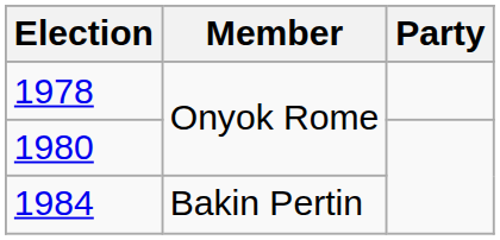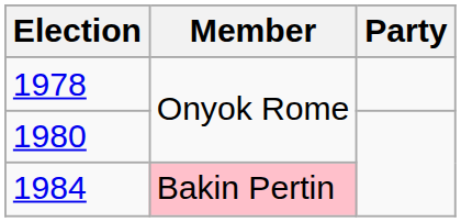1984 | Member: no background -> pink background
